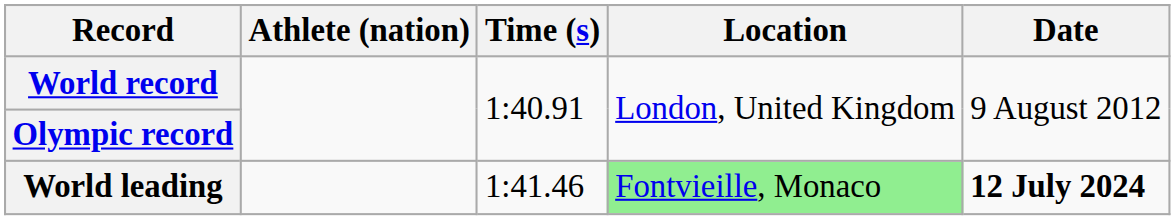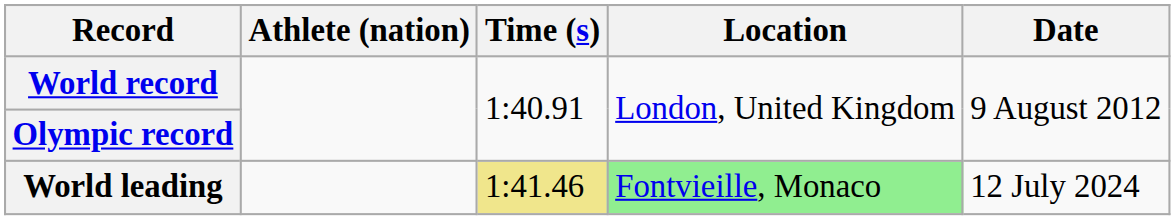World leading | Time (s): no background -> khaki background
World leading | Date: bold -> normal
